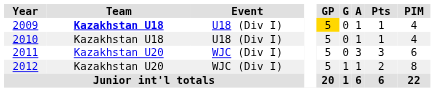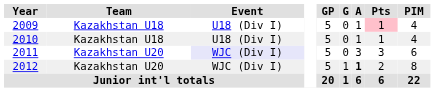2009 | Team: bold -> normal
2009 | GP: gold background -> no background
2009 | Pts: no background -> pink background
2011 | Event: no background -> lavender background
2012 | A: normal -> bold
